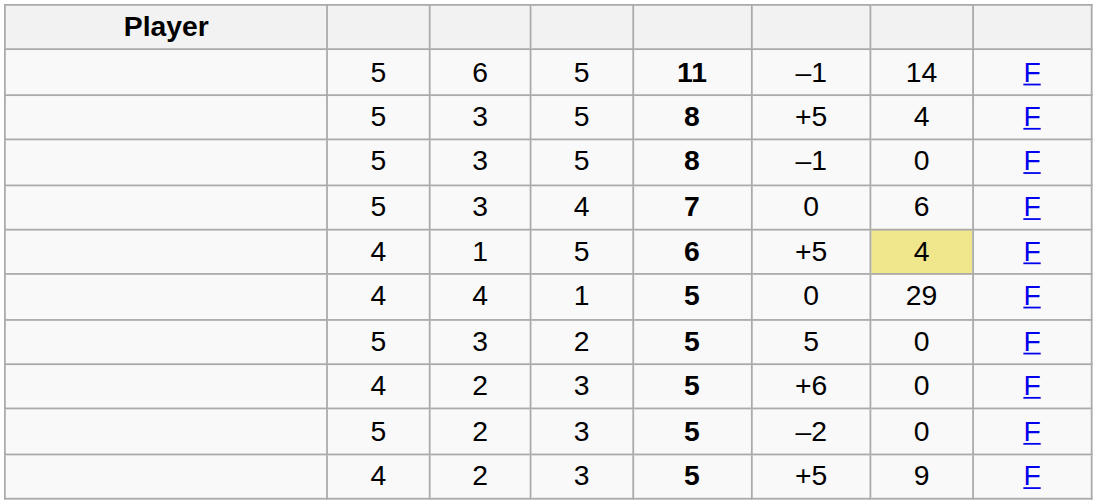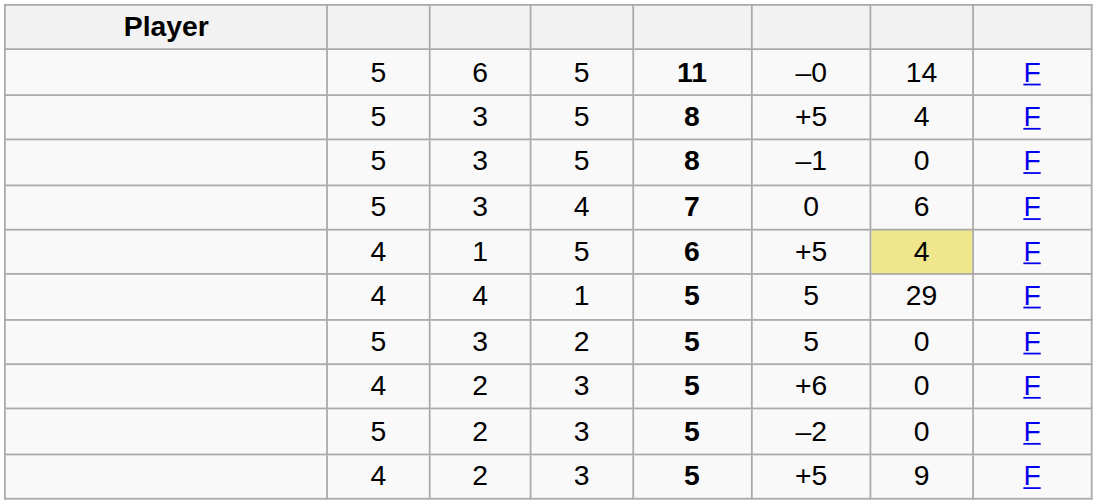row 2 | column 6: –1 -> –0
row 7 | column 6: 0 -> 5
